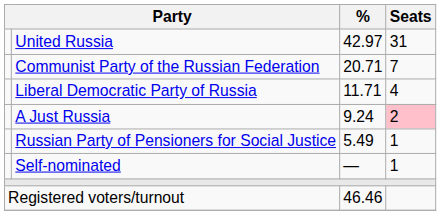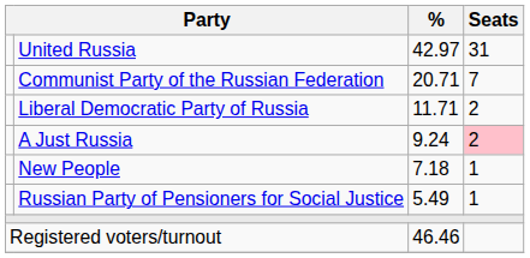Liberal Democratic Party of Russia | Seats: 4 -> 2
+ row: New People | 7.18 | 1
- row: Self-nominated | — | 1
